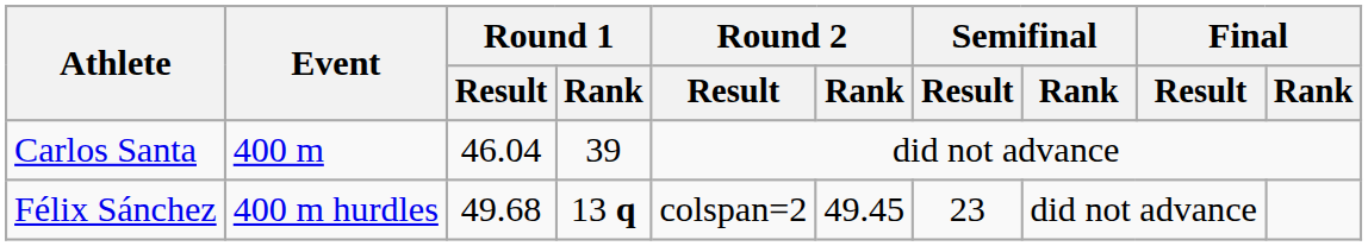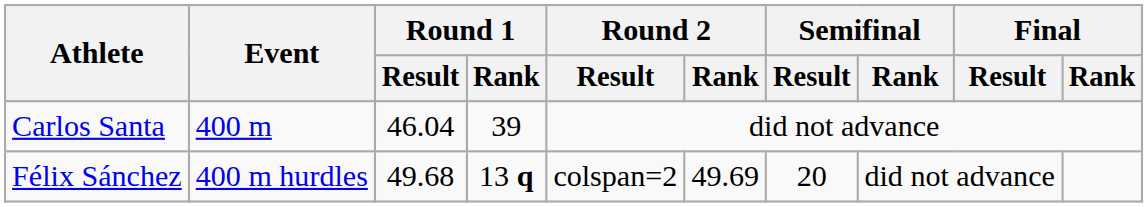Félix Sánchez | Round 2 / Rank: 49.45 -> 49.69
Félix Sánchez | Semifinal / Result: 23 -> 20
